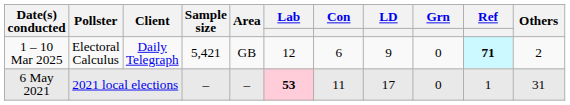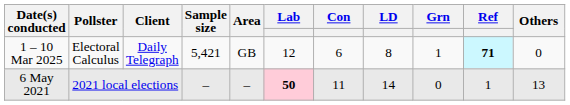1 – 10 Mar 2025 | LD: 9 -> 8
1 – 10 Mar 2025 | Grn: 0 -> 1
1 – 10 Mar 2025 | Others: 2 -> 0
6 May 2021 | Lab: 53 -> 50
6 May 2021 | LD: 17 -> 14
6 May 2021 | Others: 31 -> 13
